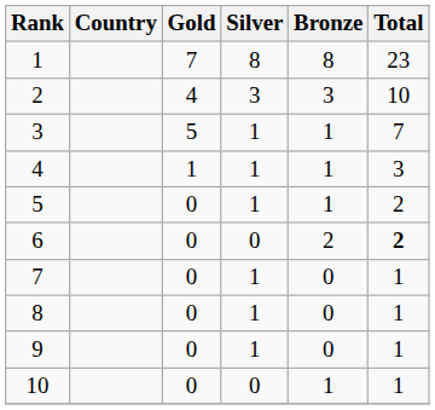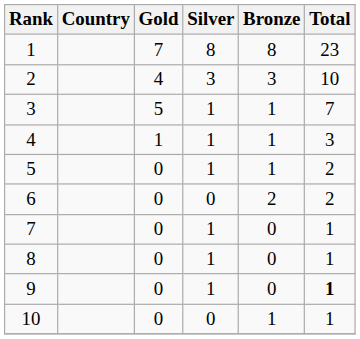6 | Total: bold -> normal
9 | Total: normal -> bold
